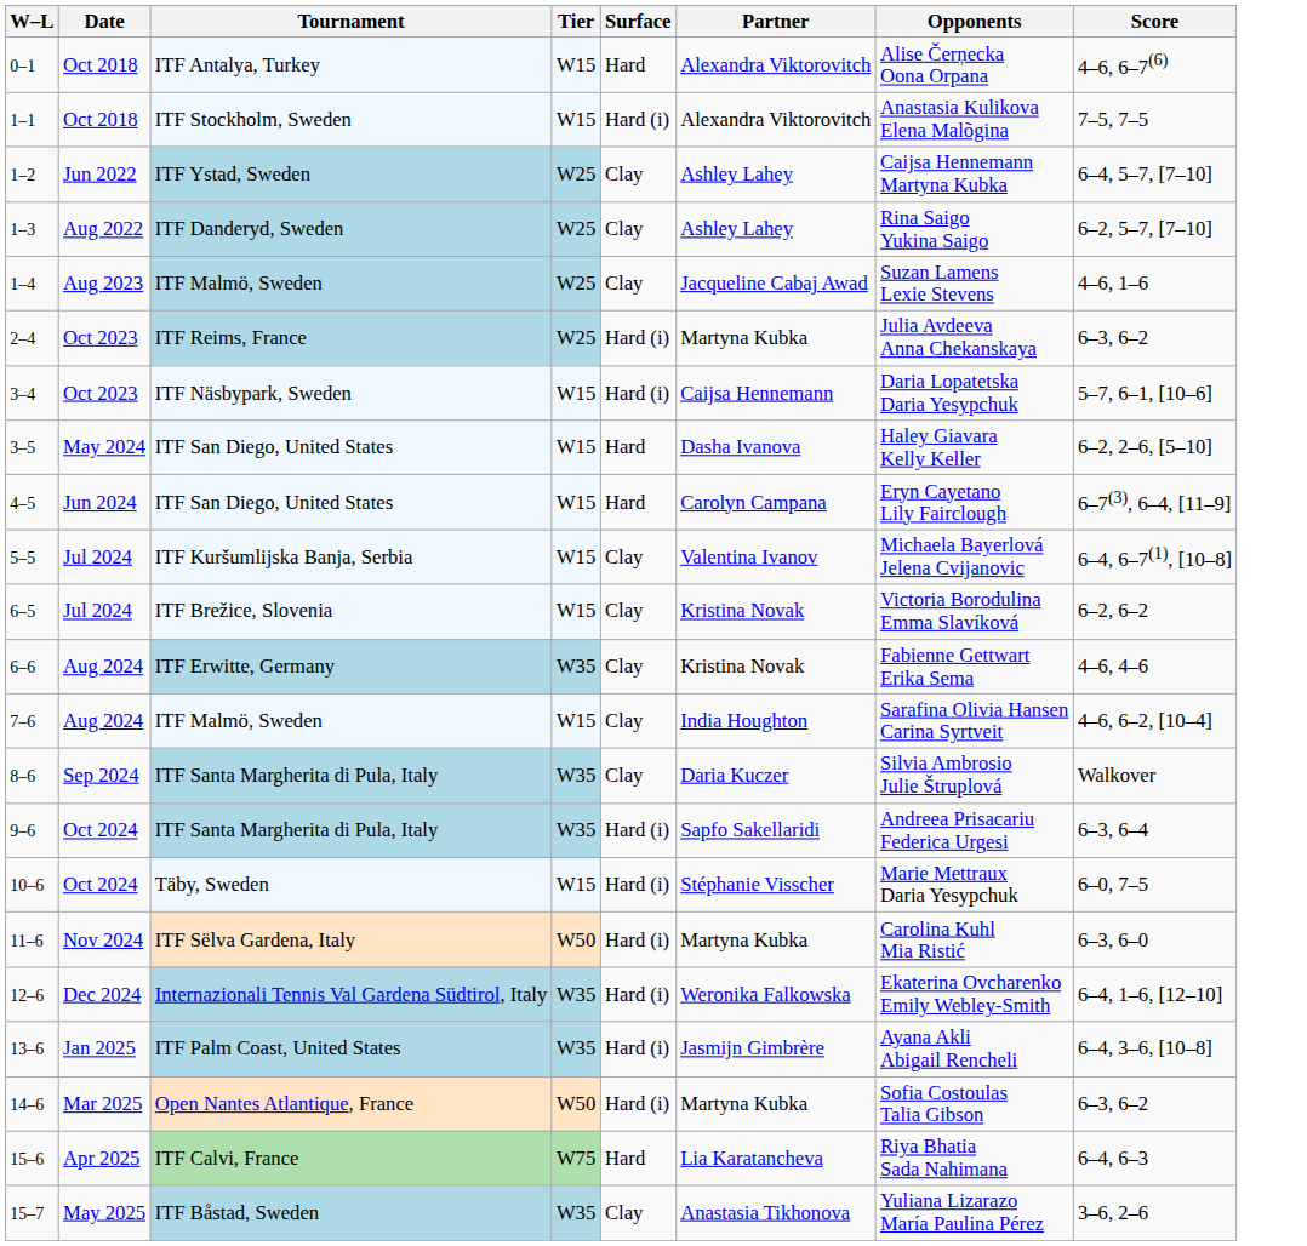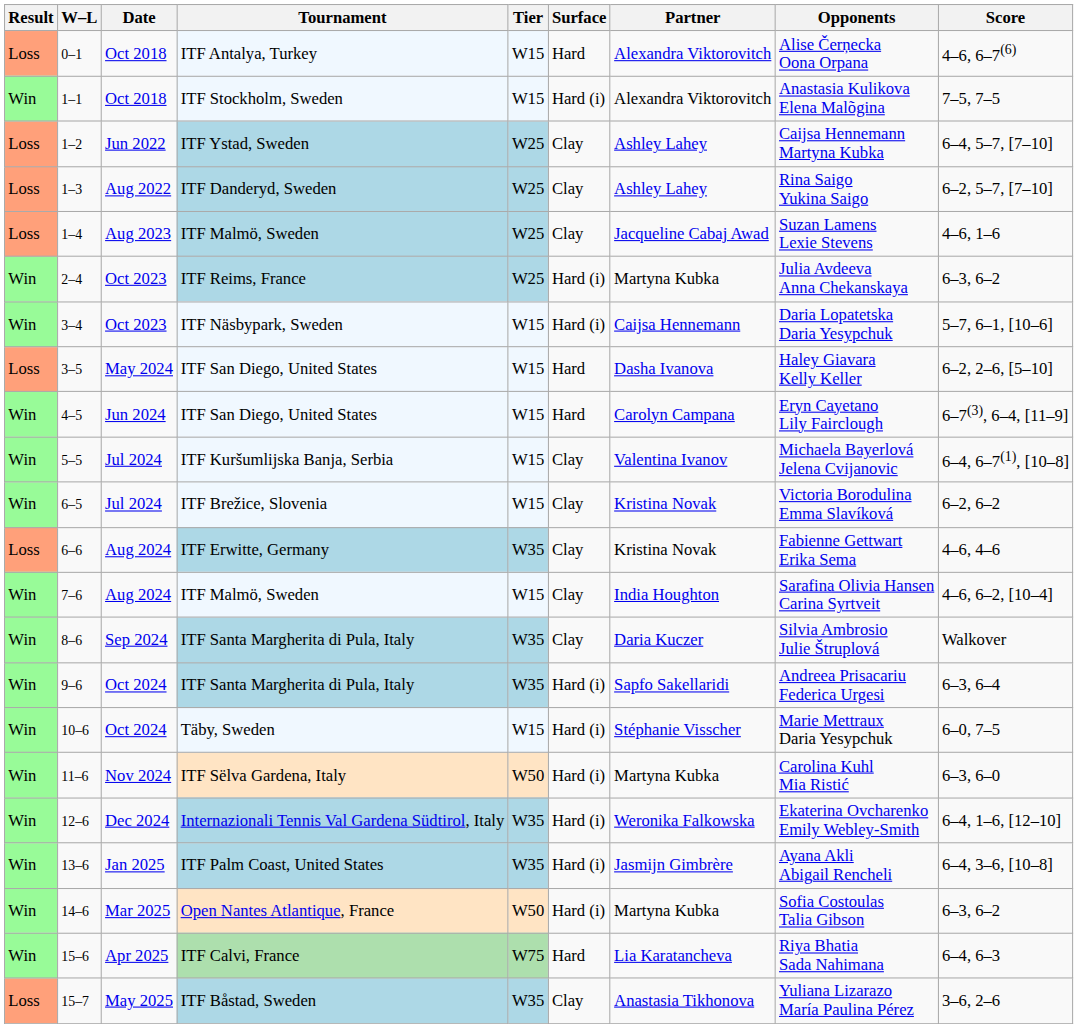+ column: Result | Loss | Win | Loss | Loss | Loss | Win | Win | Loss | Win | Win | Win | Loss | Win | Win | Win | Win | Win | Win | Win | Win | Win | Loss
